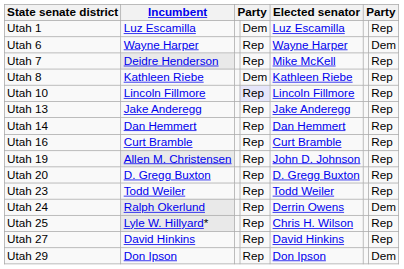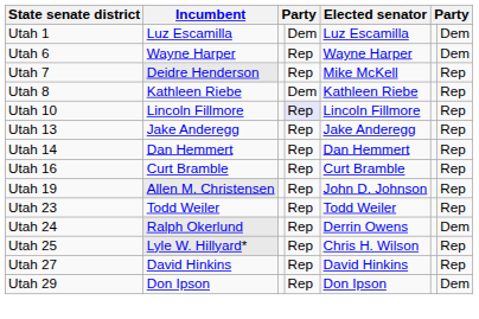Utah 1 | column 7: Rep -> Dem
- row: Utah 20 | D. Gregg Buxton | Rep | D. Gregg Buxton | Rep
